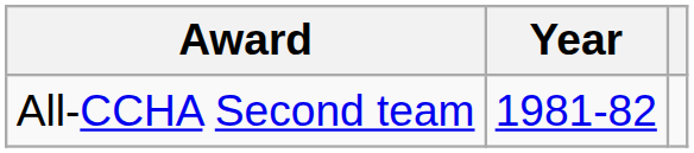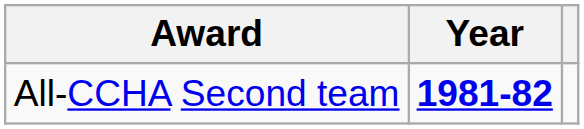row 2 | Year: normal -> bold
